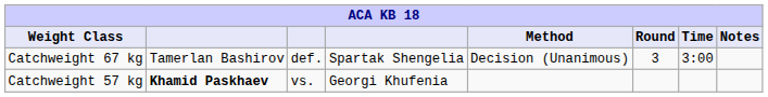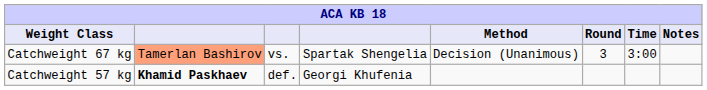Catchweight 67 kg | column 2: no background -> lightsalmon background
Catchweight 67 kg | column 3: def. -> vs.
Catchweight 57 kg | column 3: vs. -> def.
